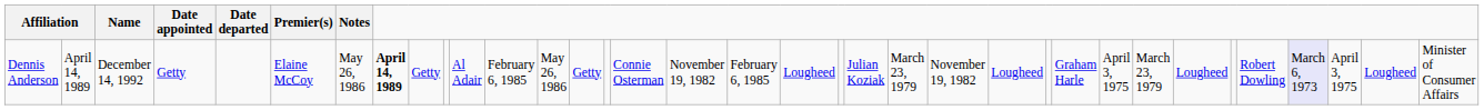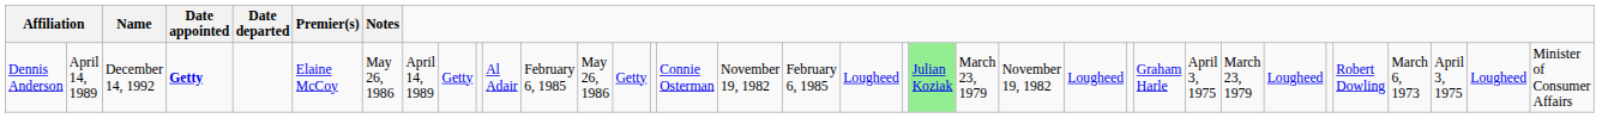Dennis Anderson | Date appointed: normal -> bold
Dennis Anderson | column 8: bold -> normal
Dennis Anderson | column 21: no background -> lightgreen background
Dennis Anderson | column 32: lavender background -> no background
